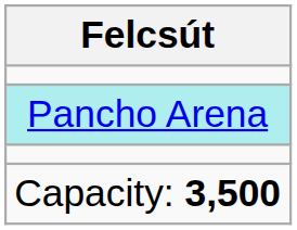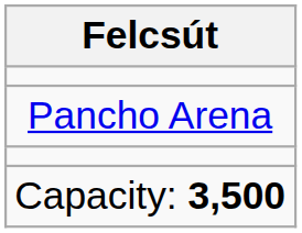row 3 | column 1: paleturquoise background -> no background
